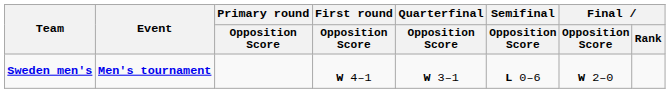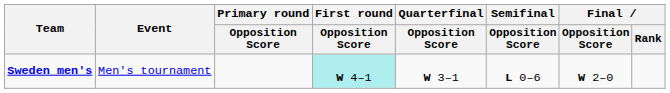Sweden men's | Event: bold -> normal
Sweden men's | First round / Opposition Score: no background -> paleturquoise background
